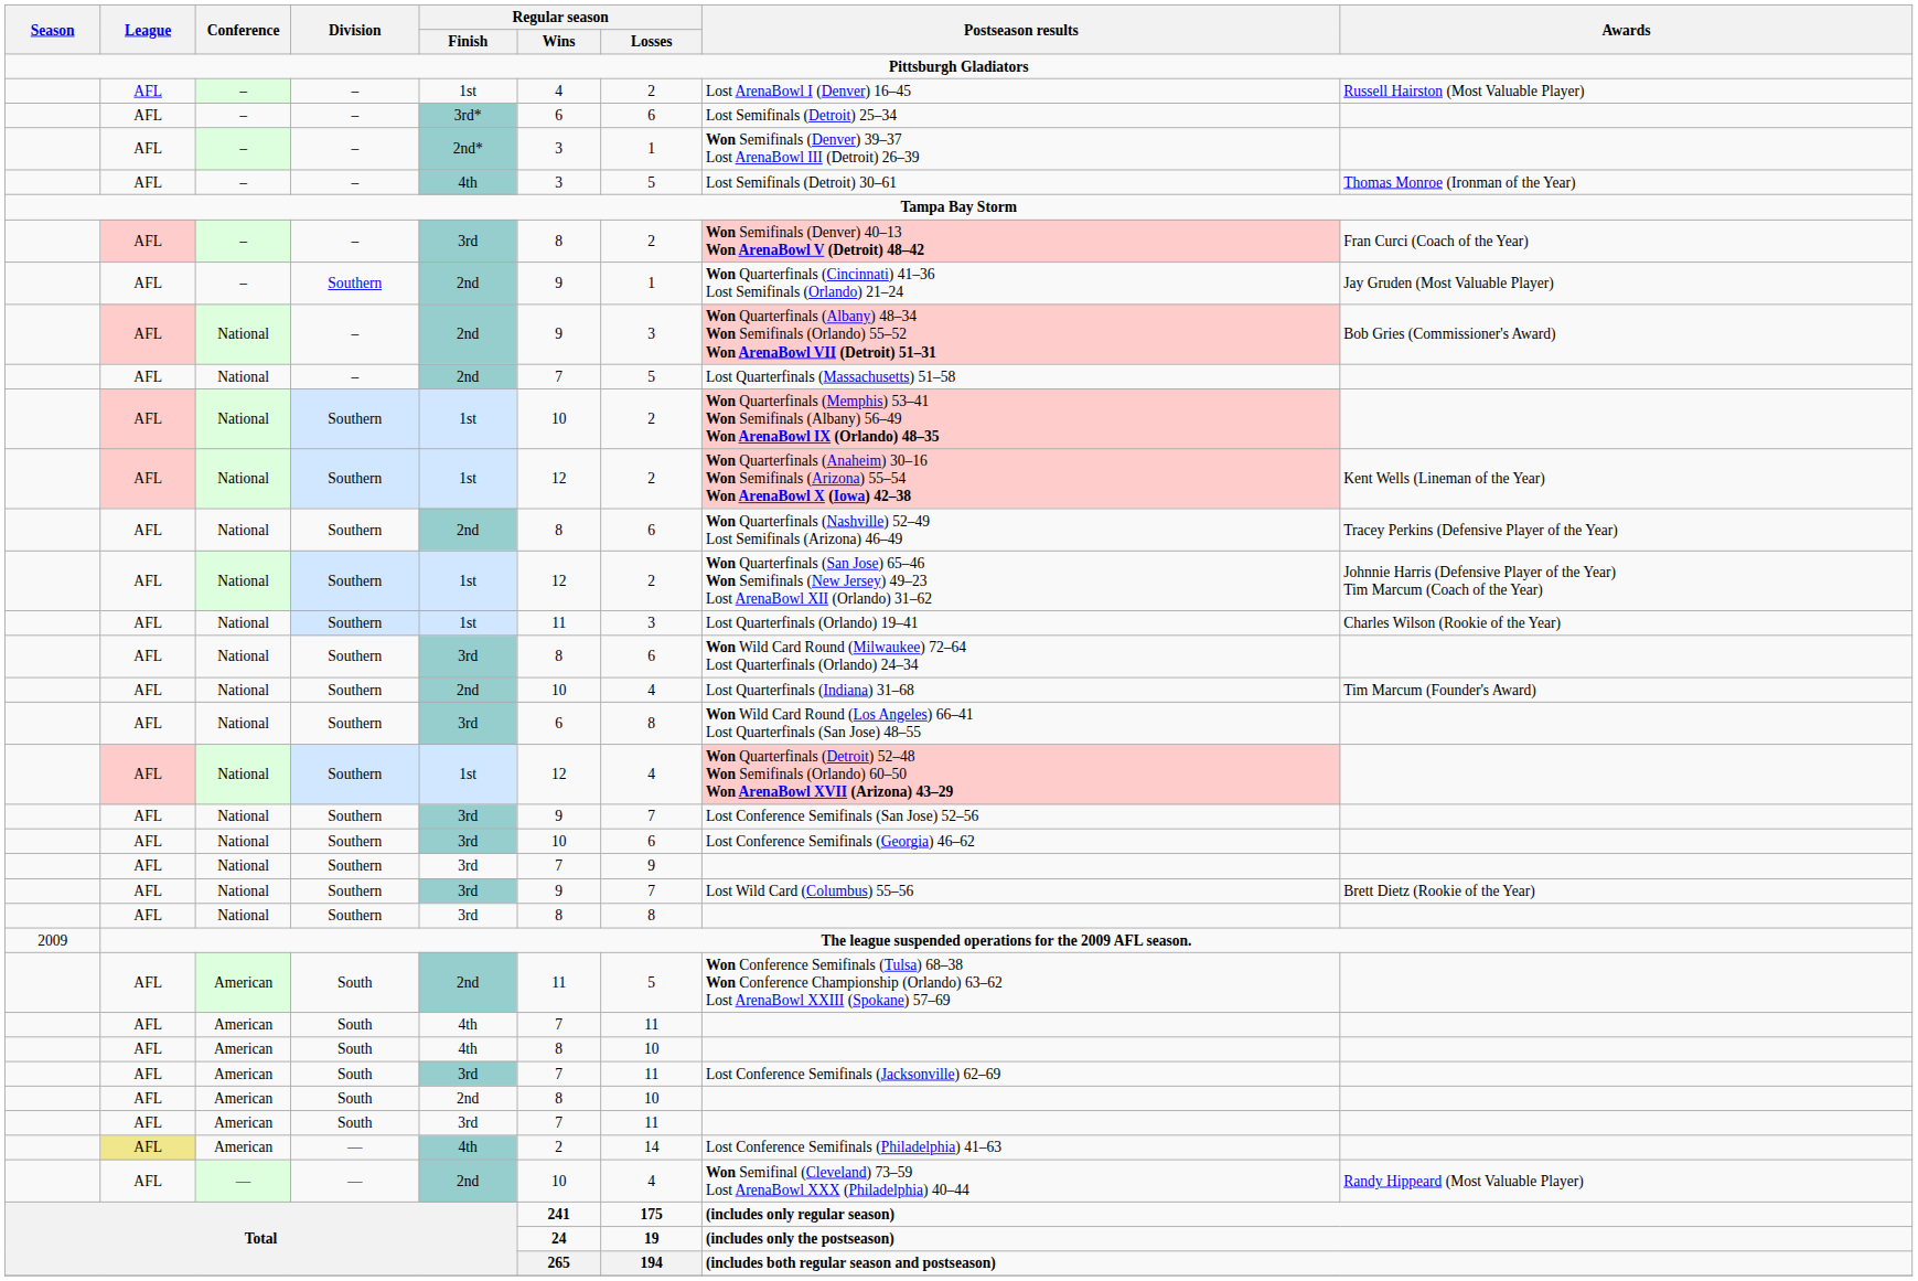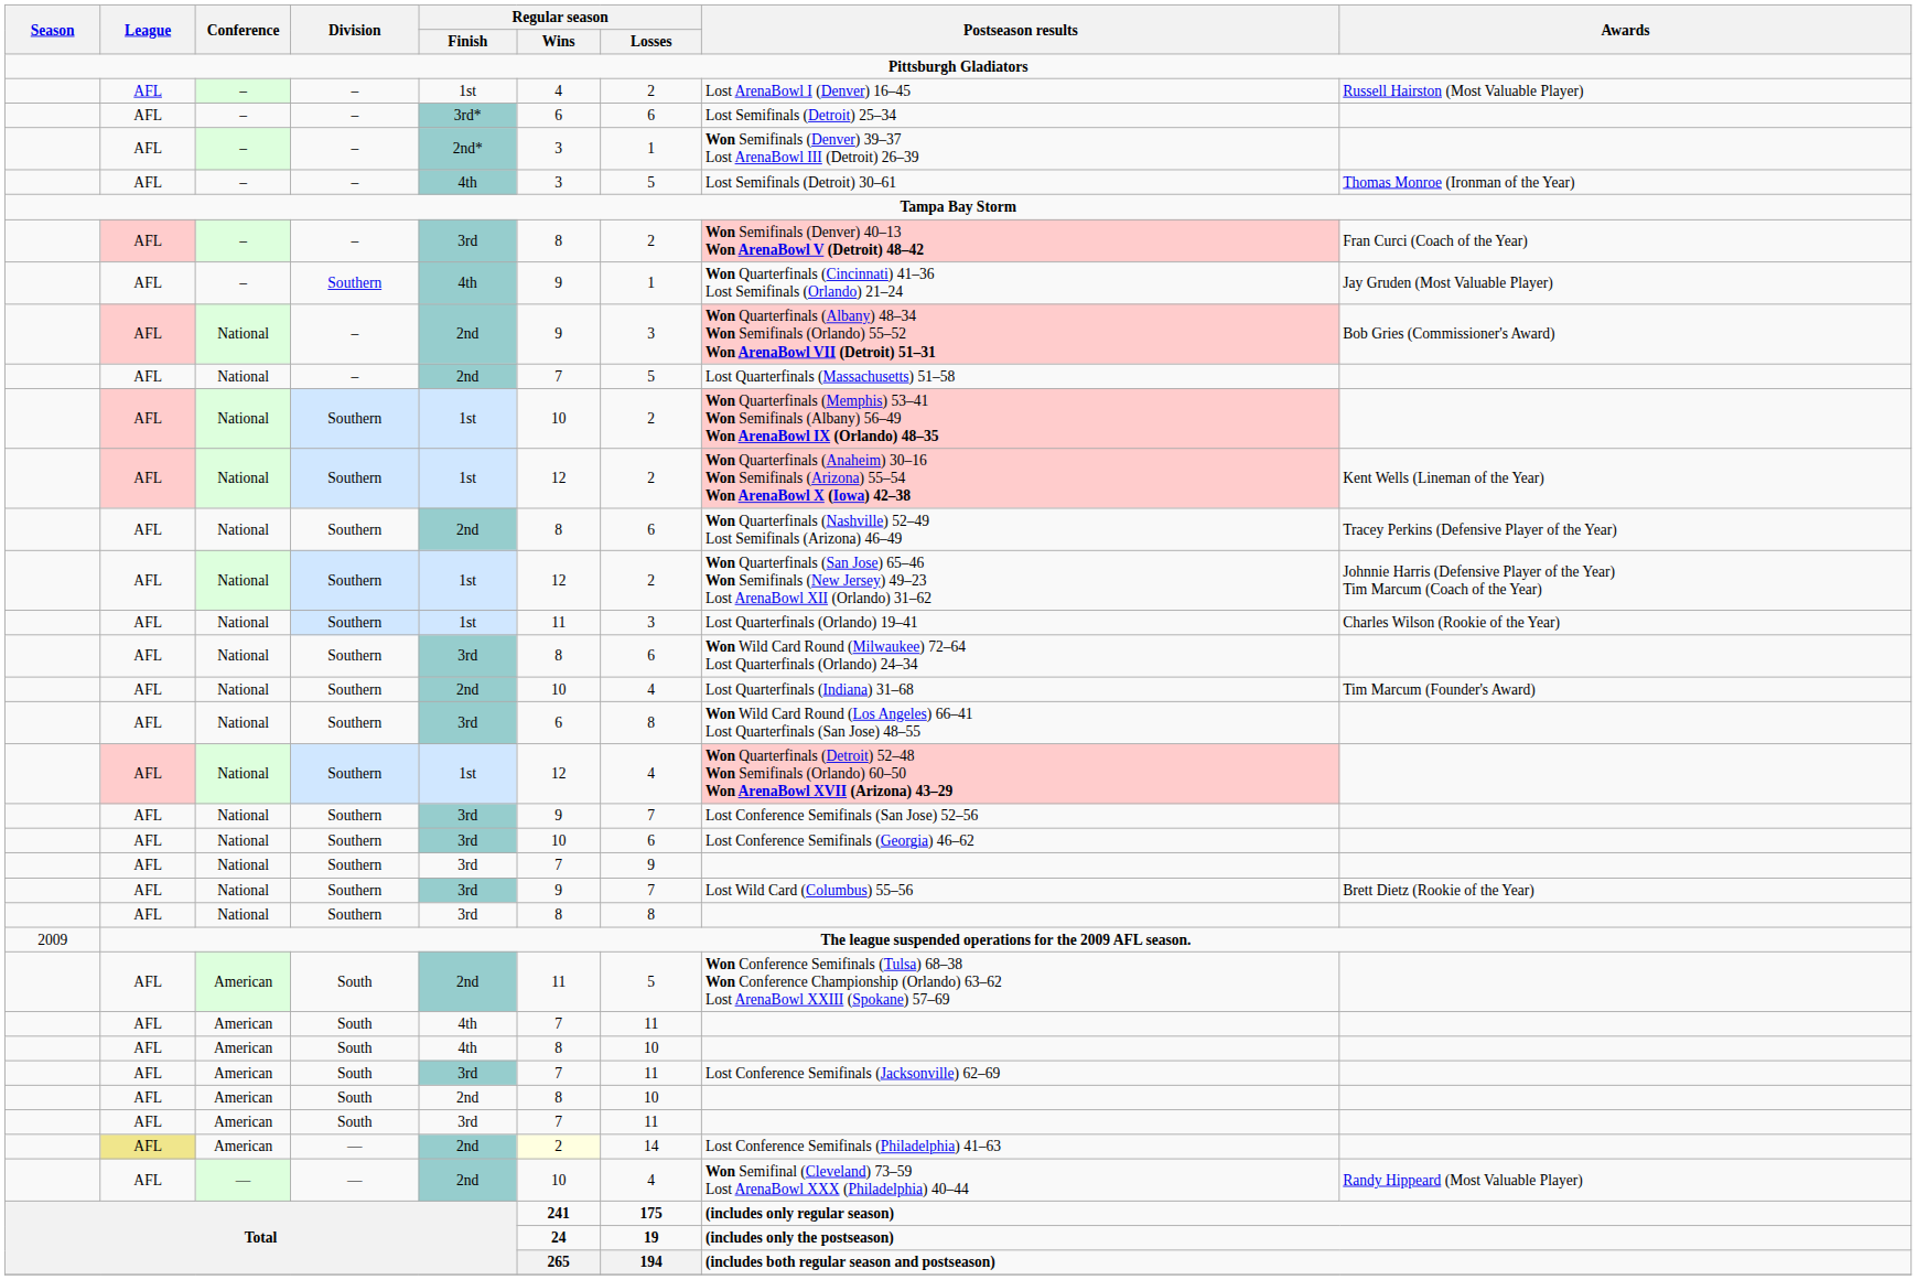– / Southern | Regular season / Finish: 2nd -> 4th
American / — | Regular season / Finish: 4th -> 2nd
American / — | Regular season / Wins: no background -> lightyellow background
